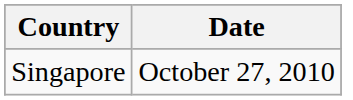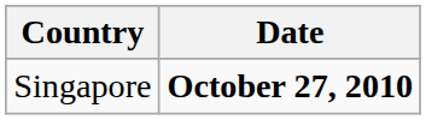Singapore | Date: normal -> bold
